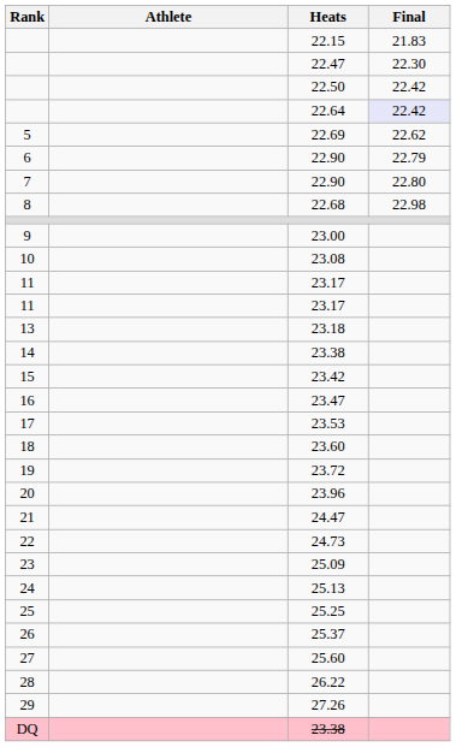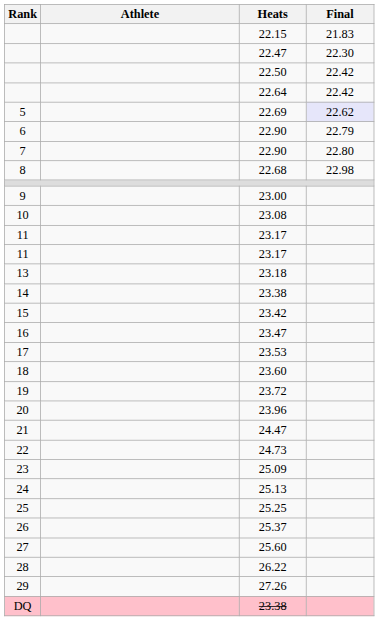22.64 | Final: lavender background -> no background
22.69 | Final: no background -> lavender background
